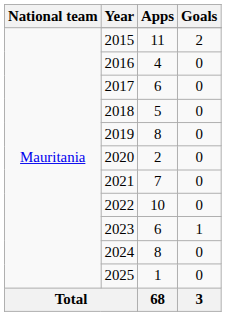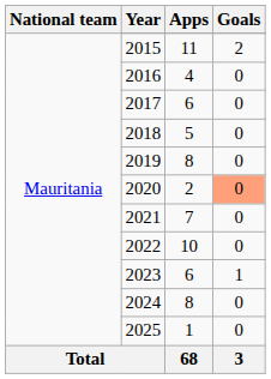2020 | Goals: no background -> lightsalmon background
